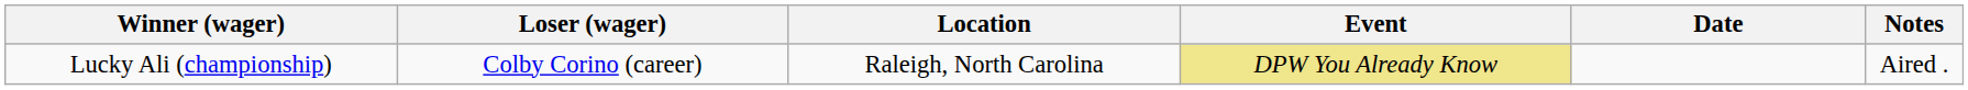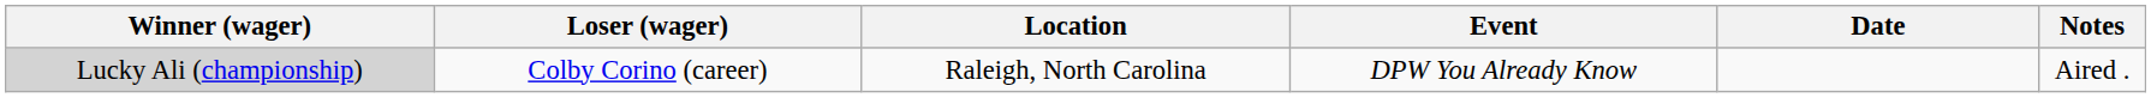row 2 | Winner (wager): no background -> lightgrey background
row 2 | Event: khaki background -> no background
